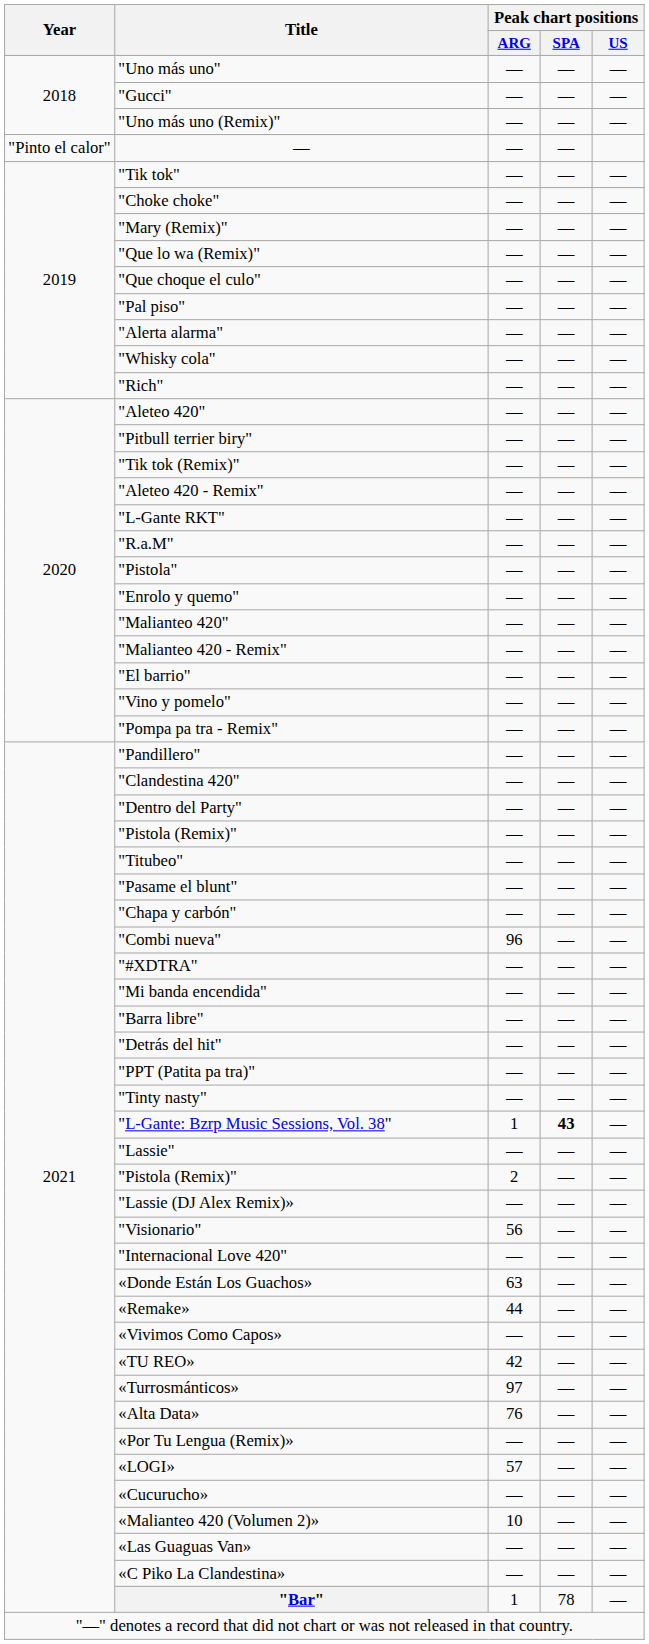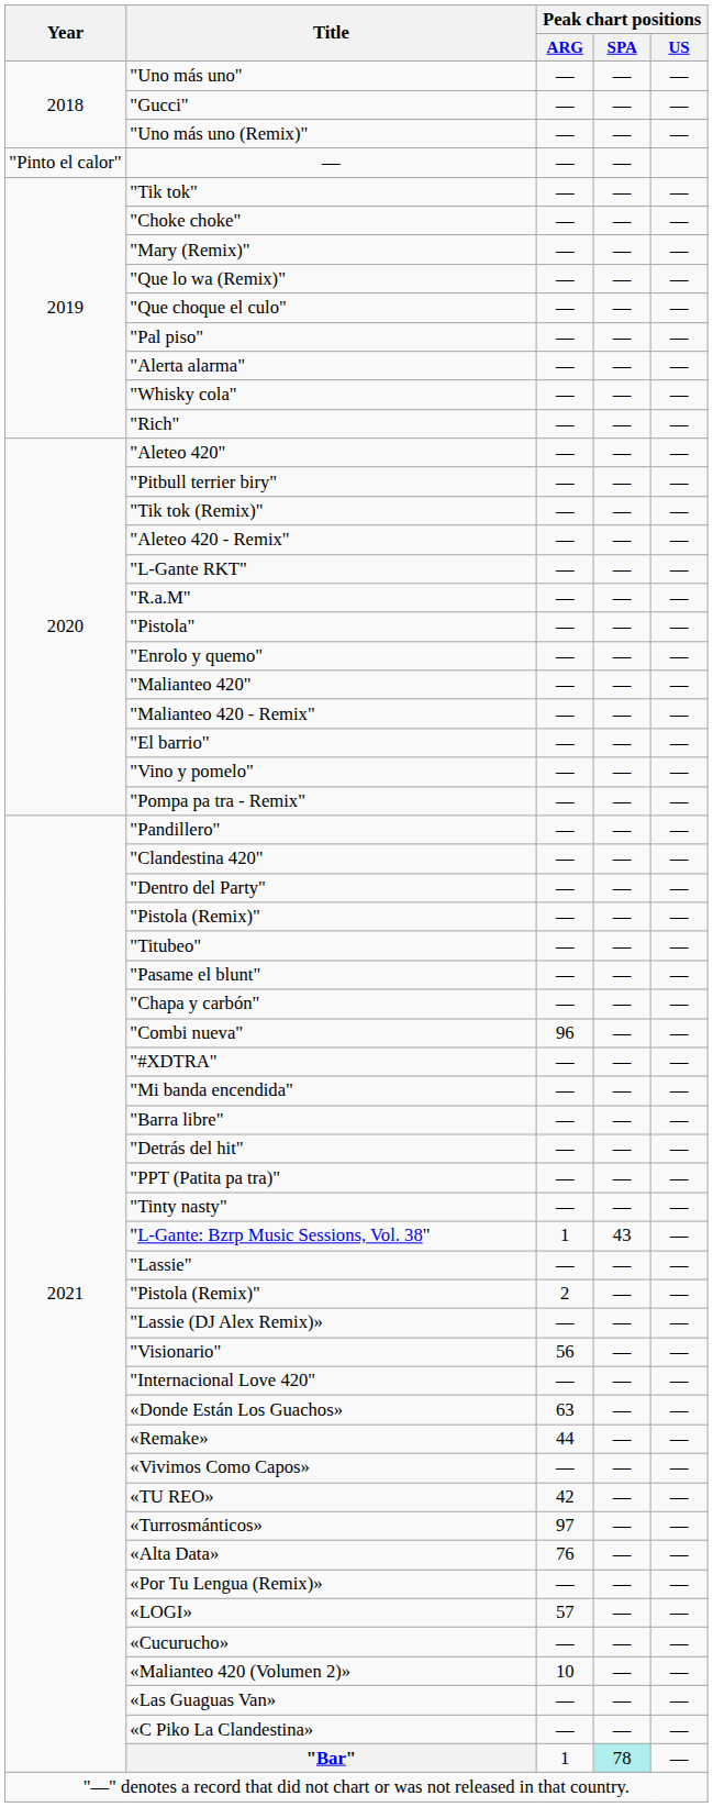"L-Gante: Bzrp Music Sessions, Vol. 38" | Peak chart positions / SPA: bold -> normal
"Bar" | Peak chart positions / SPA: no background -> paleturquoise background
